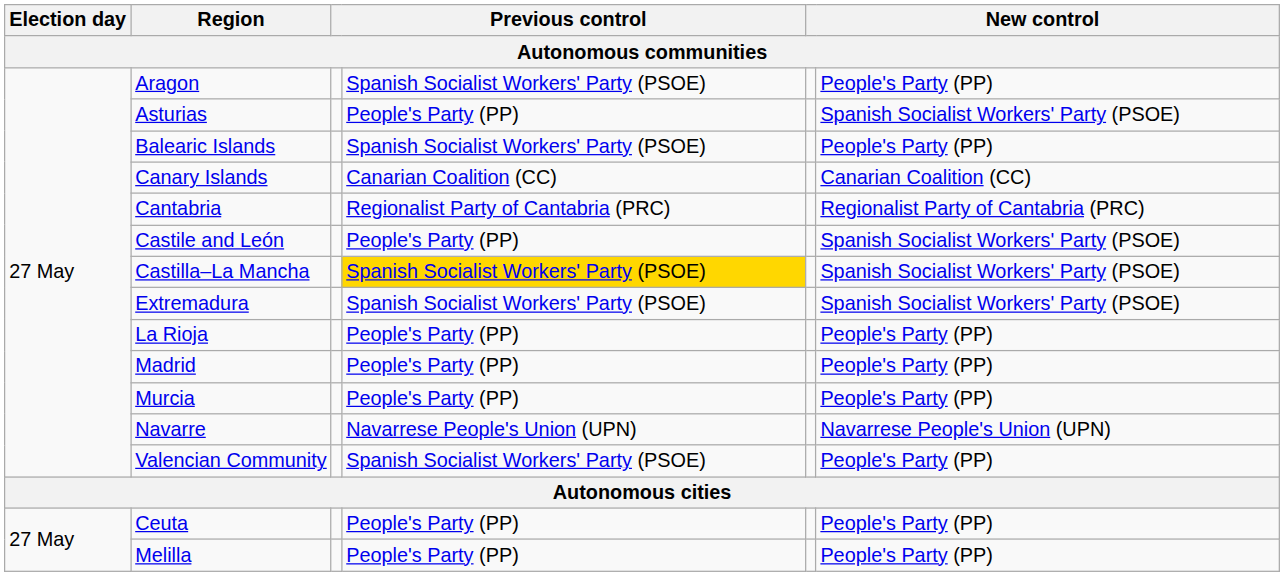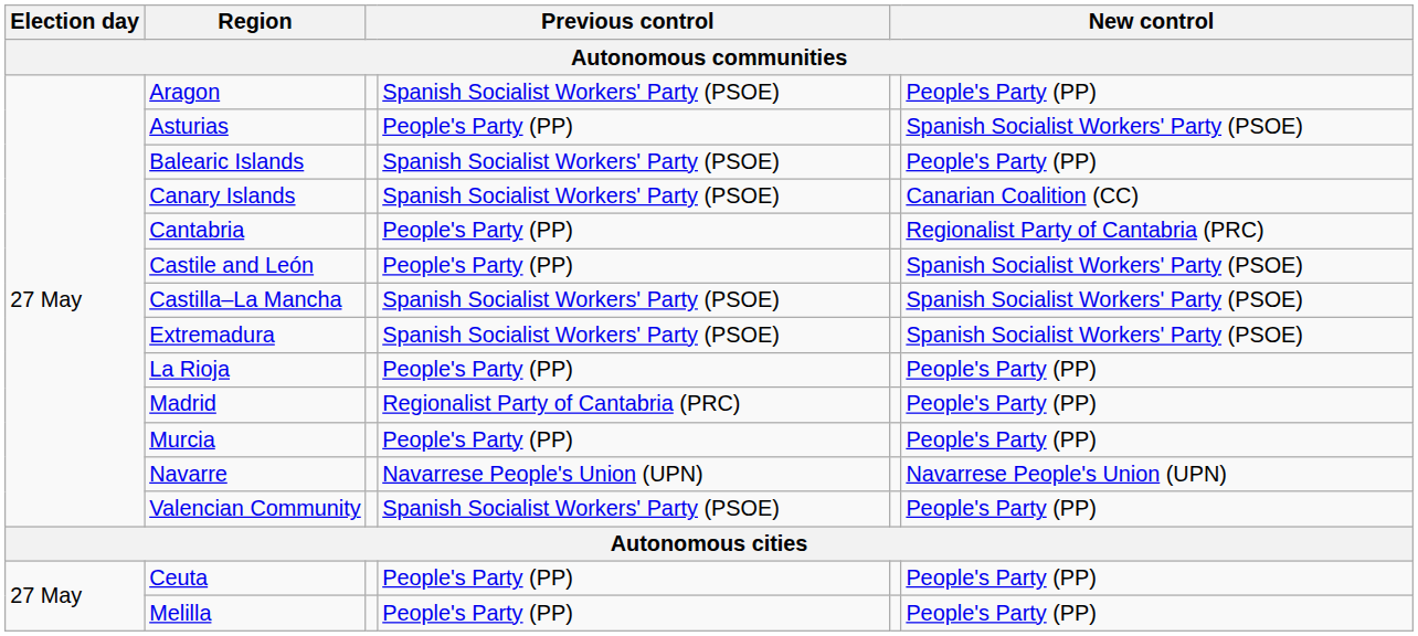Canary Islands | column 4: Canarian Coalition (CC) -> Spanish Socialist Workers' Party (PSOE)
Cantabria | column 4: Regionalist Party of Cantabria (PRC) -> People's Party (PP)
Castilla–La Mancha | column 4: gold background -> no background
Madrid | column 4: People's Party (PP) -> Regionalist Party of Cantabria (PRC)
